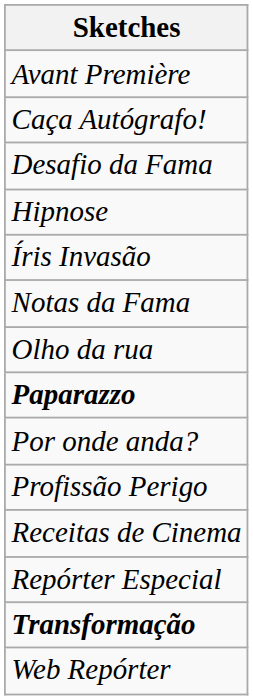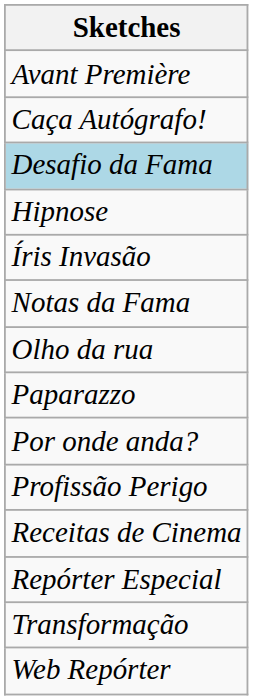row 4 | column 1: no background -> lightblue background
row 9 | column 1: bold -> normal
row 14 | column 1: bold -> normal
